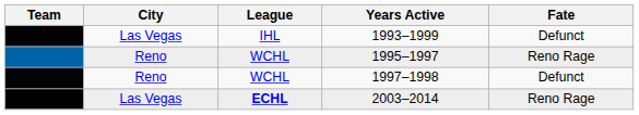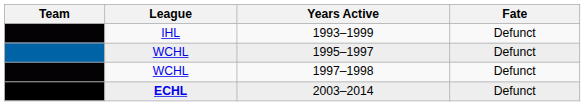- column: City | Las Vegas | Reno | Reno | Las Vegas
1995–1997 | Fate: Reno Rage -> Defunct
2003–2014 | Fate: Reno Rage -> Defunct
